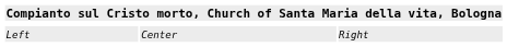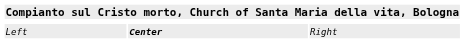Left | column 2: normal -> bold
